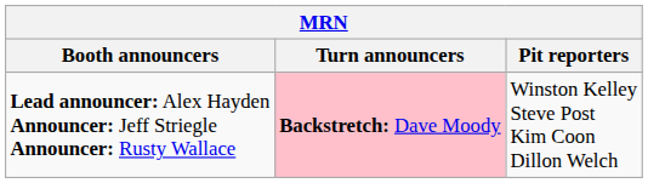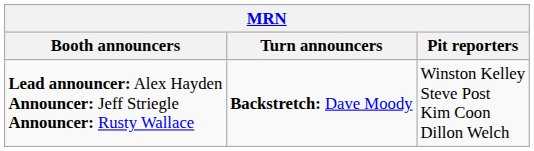row 3 | Turn announcers: pink background -> no background
